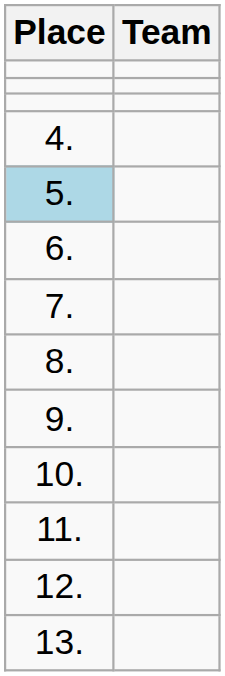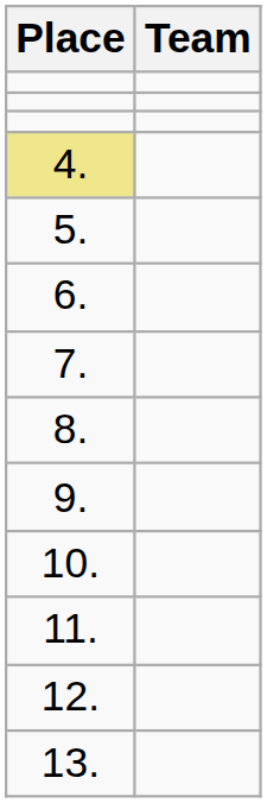row 5 | Place: no background -> khaki background
row 6 | Place: lightblue background -> no background
